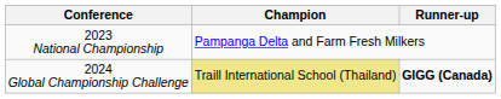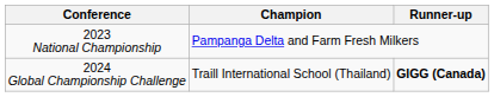2024 Global Championship Challenge | Champion: khaki background -> no background
